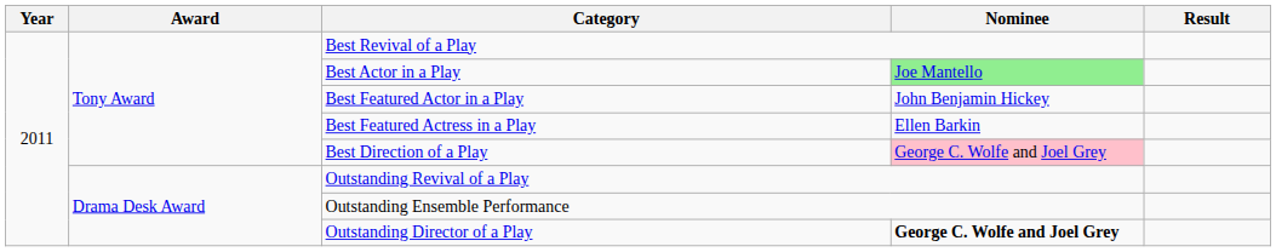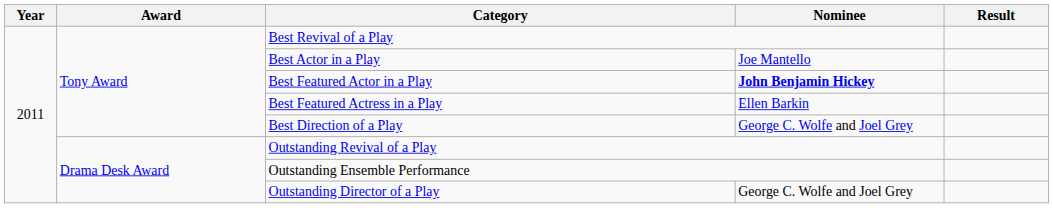Best Actor in a Play | Nominee: lightgreen background -> no background
Best Featured Actor in a Play | Nominee: normal -> bold
Best Direction of a Play | Nominee: pink background -> no background
Outstanding Director of a Play | Nominee: bold -> normal
